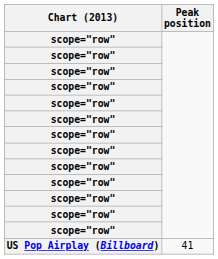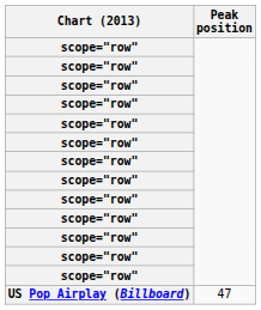US Pop Airplay (Billboard) | Peak position: 41 -> 47
